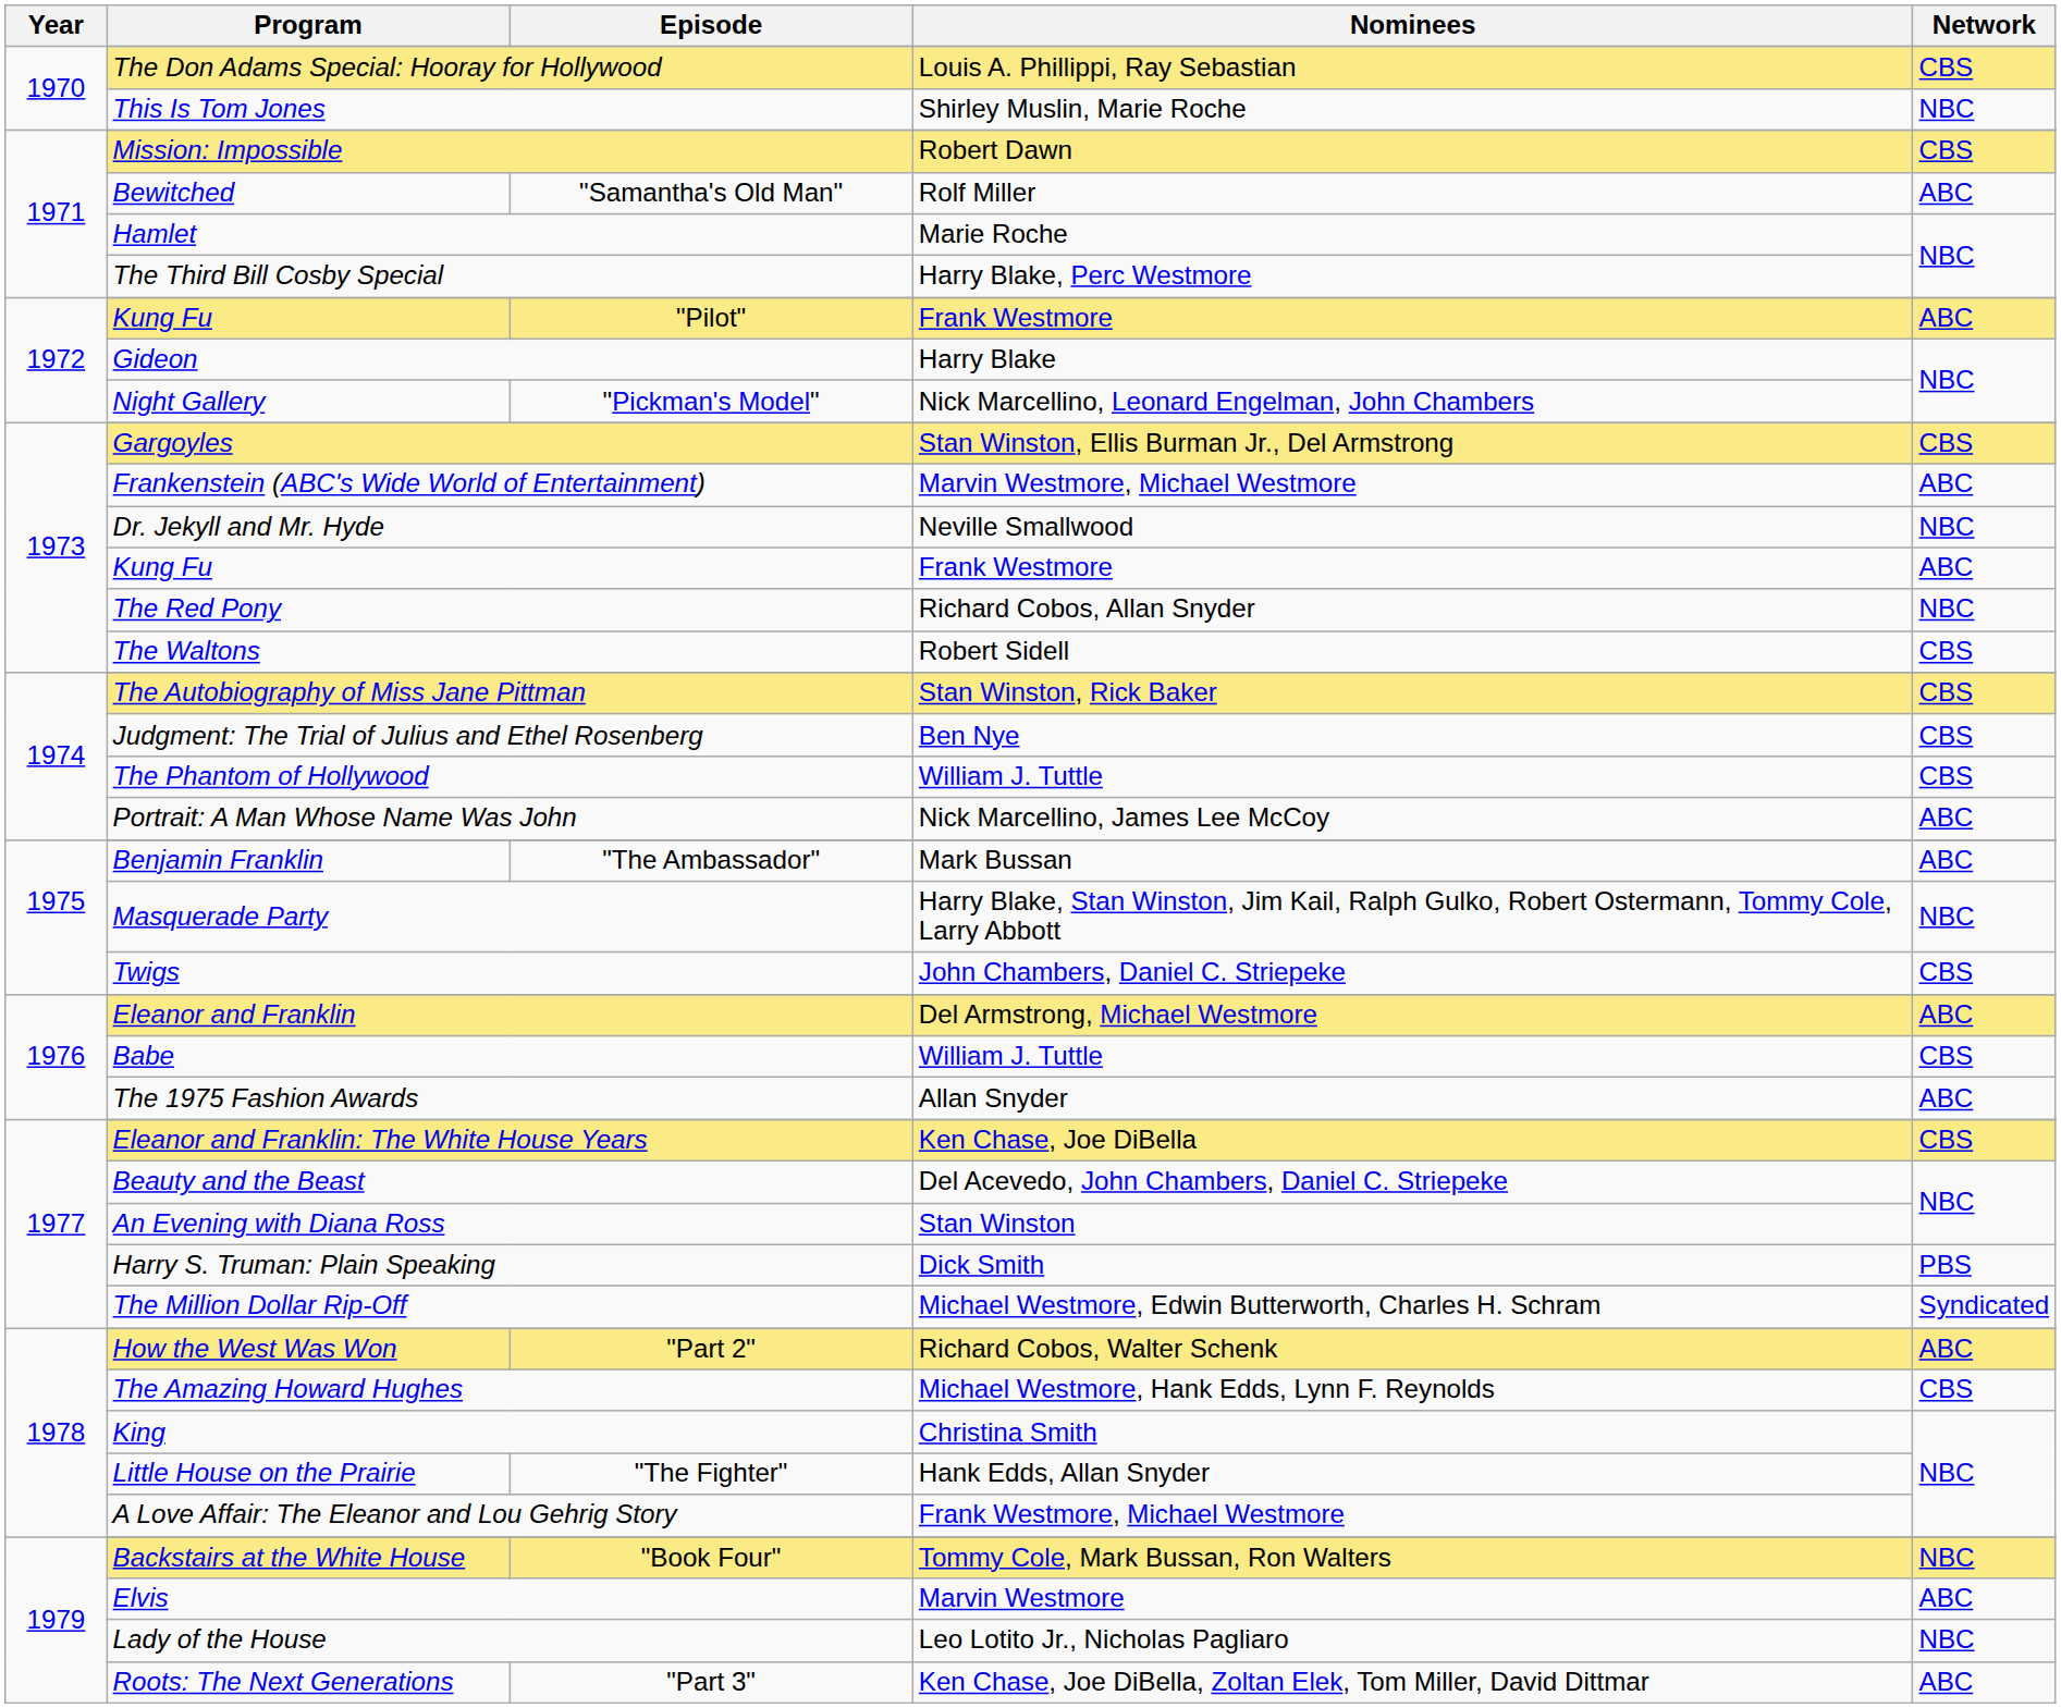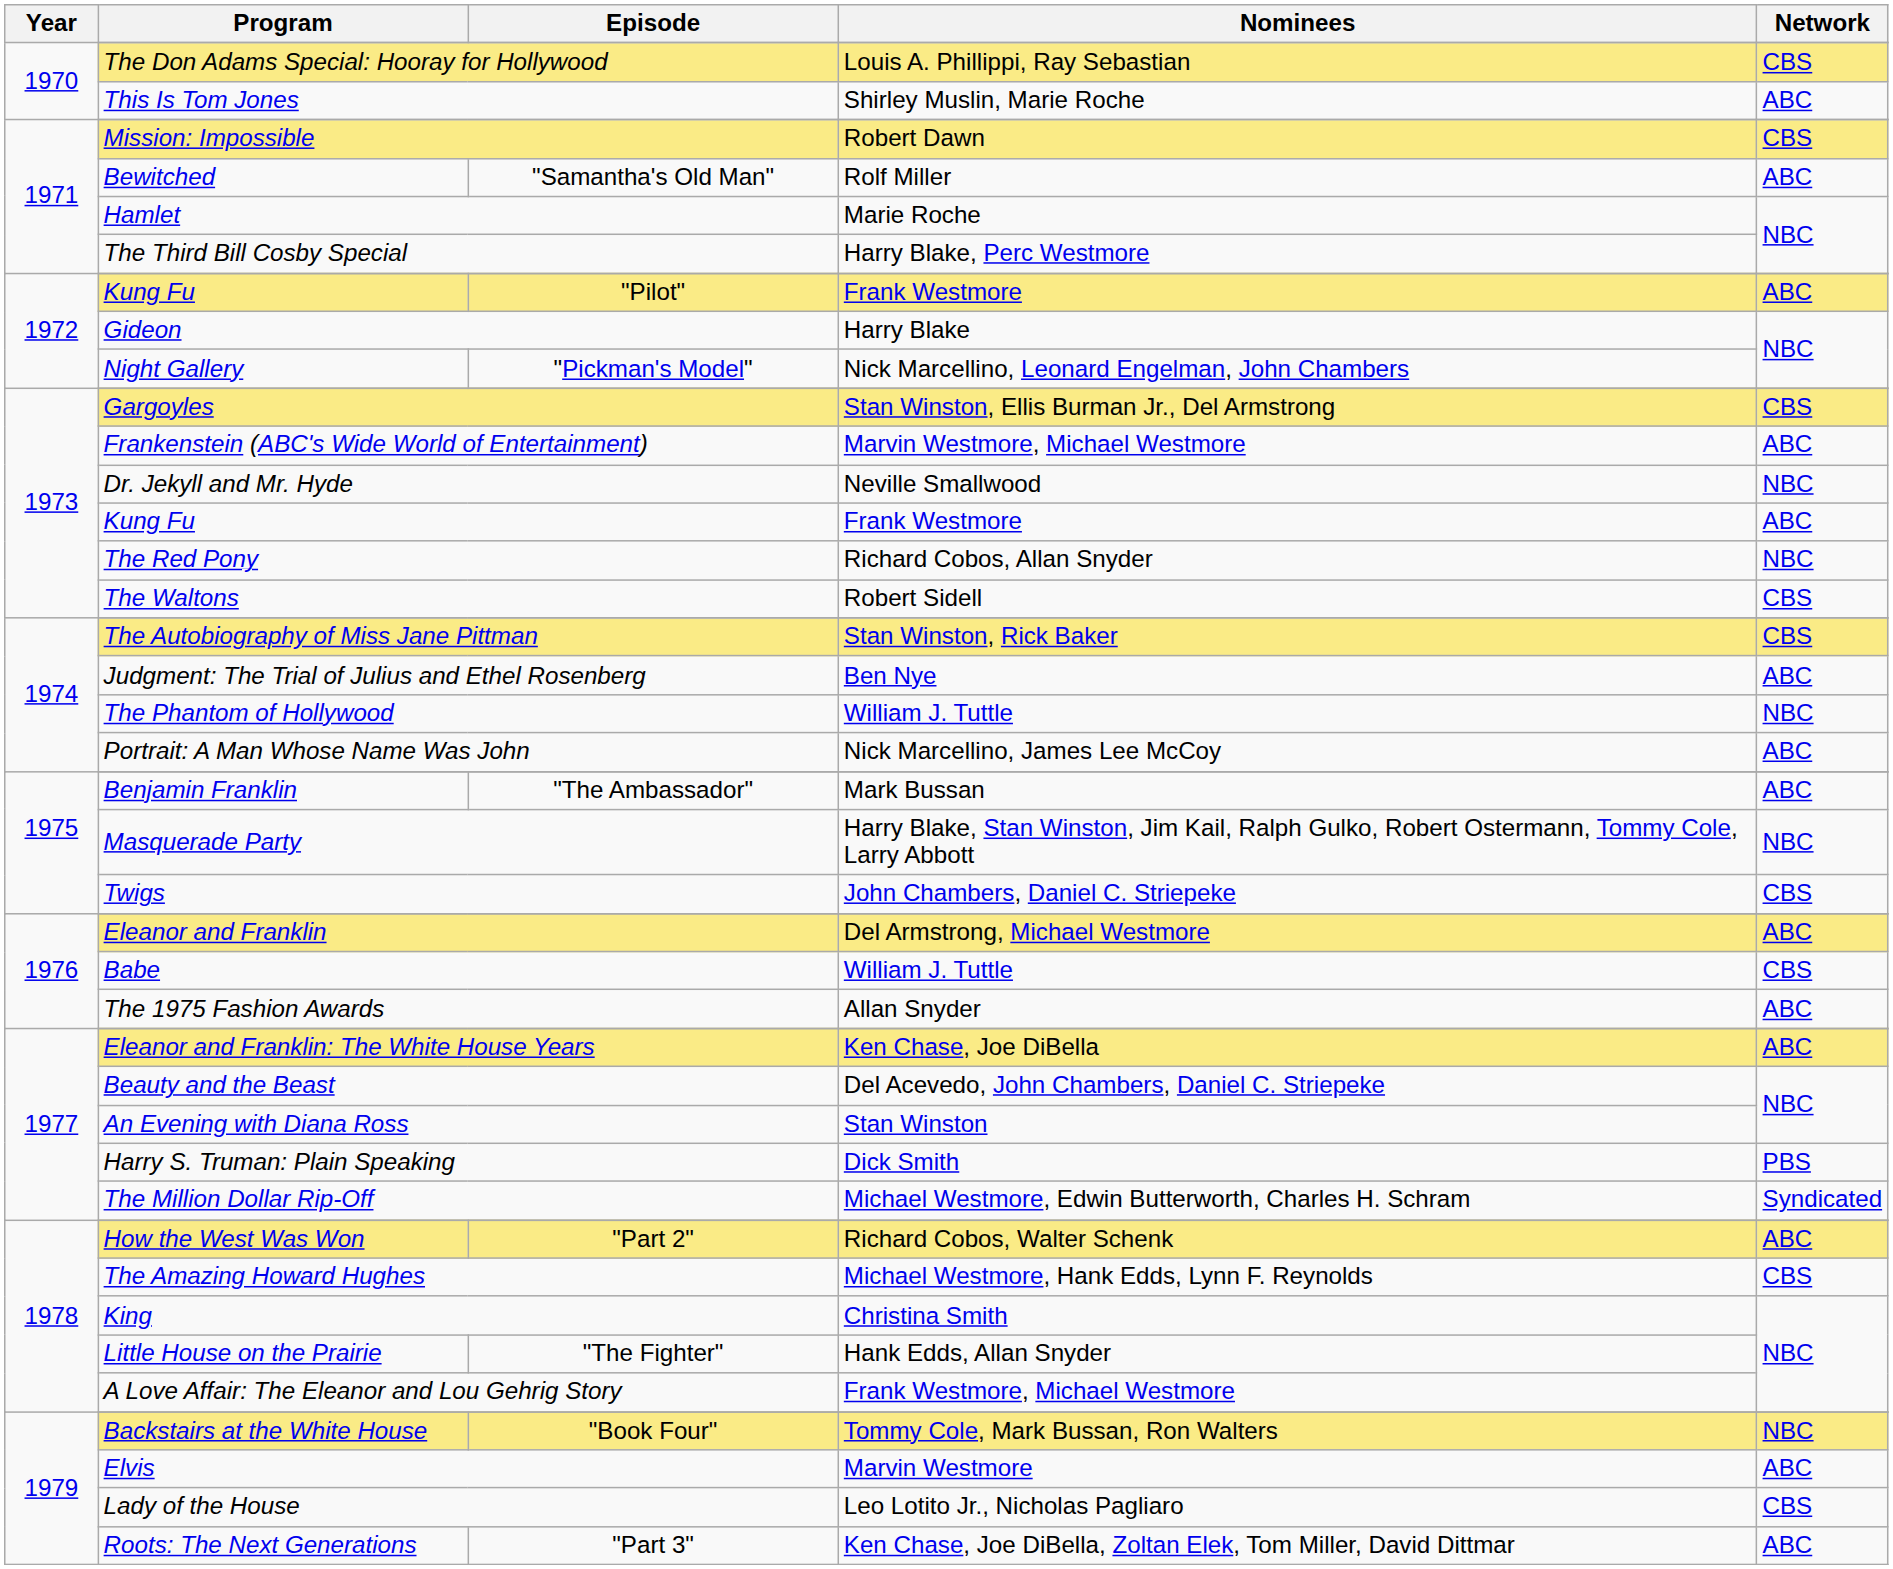This Is Tom Jones | Network: NBC -> ABC
Judgment: The Trial of Julius and Ethel Rosenberg | Network: CBS -> ABC
The Phantom of Hollywood | Network: CBS -> NBC
Eleanor and Franklin: The White House Years | Network: CBS -> ABC
Lady of the House | Network: NBC -> CBS
